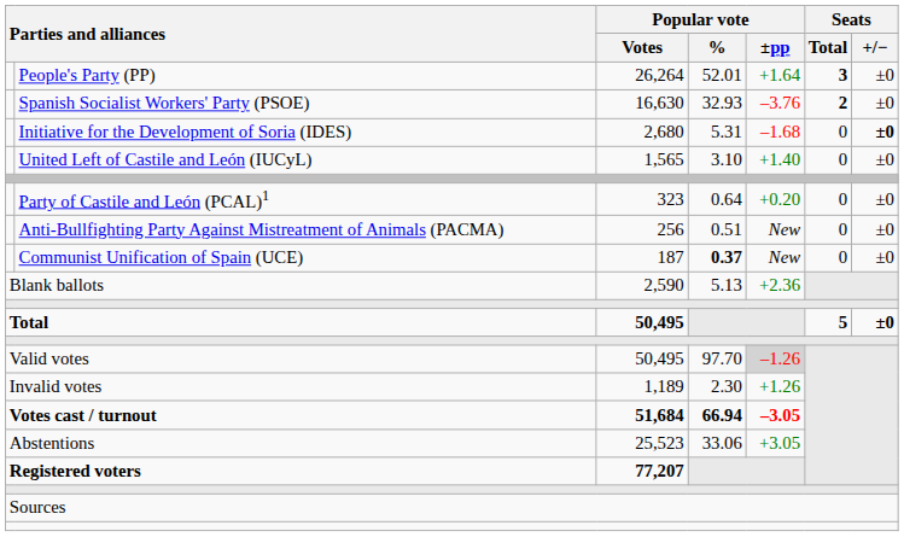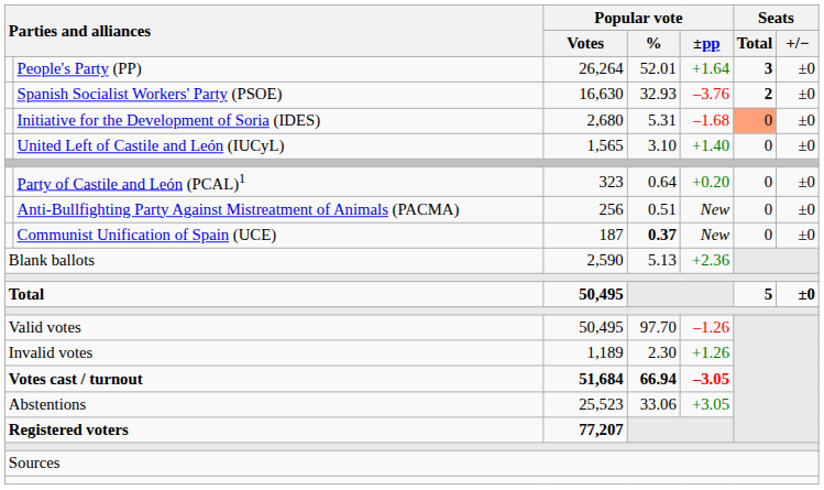Initiative for the Development of Soria (IDES) | Seats / Total: no background -> lightsalmon background
Initiative for the Development of Soria (IDES) | Seats / +/−: bold -> normal
Valid votes | Popular vote / ±pp: lightgrey background -> no background
